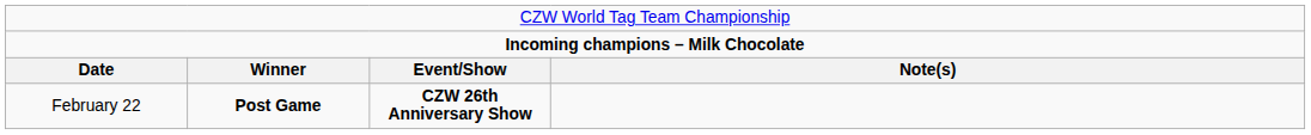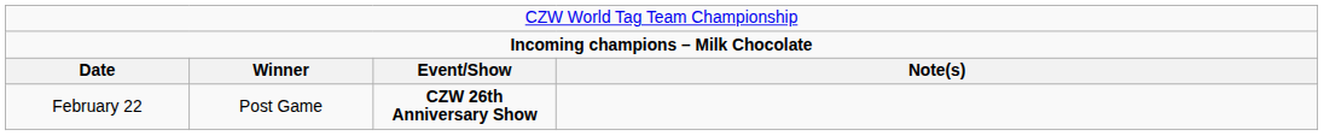February 22 | column 2: bold -> normal
